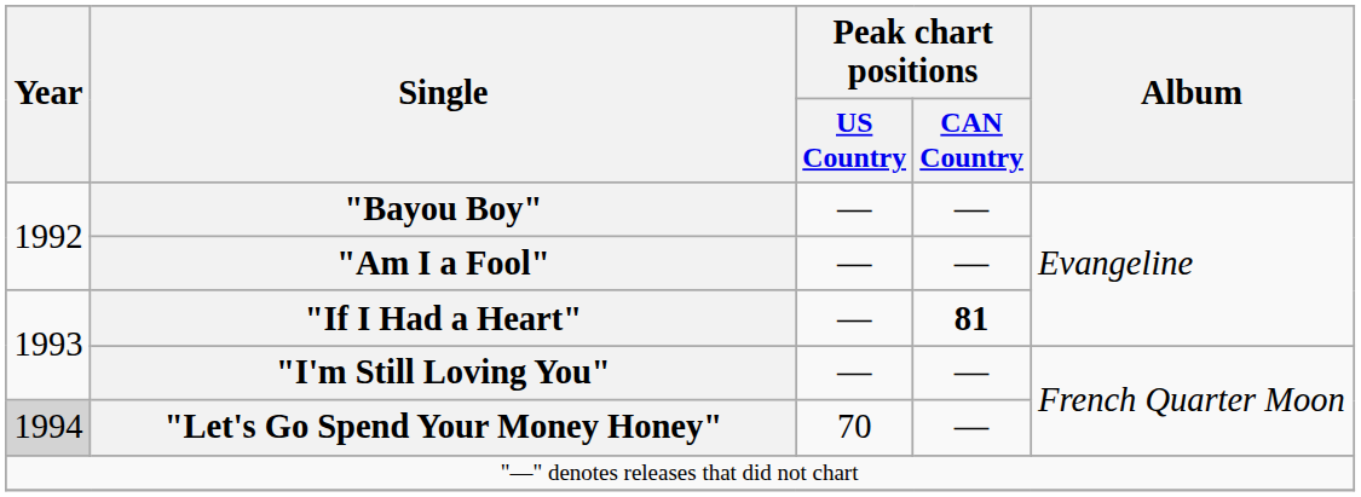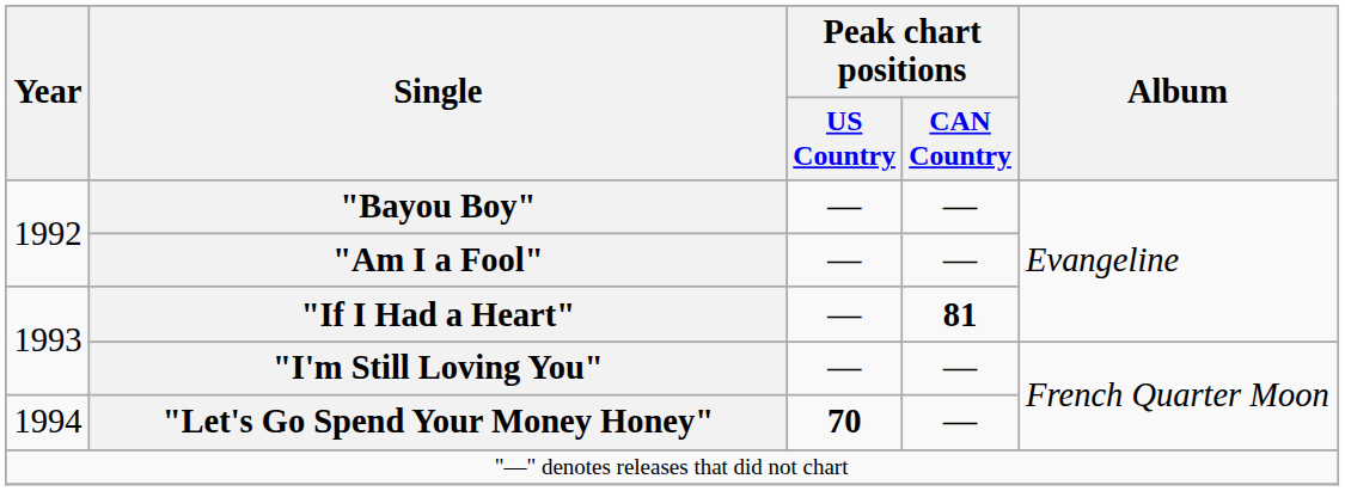"Let's Go Spend Your Money Honey" | Year: lightgrey background -> no background
"Let's Go Spend Your Money Honey" | Peak chart positions / US Country: normal -> bold
